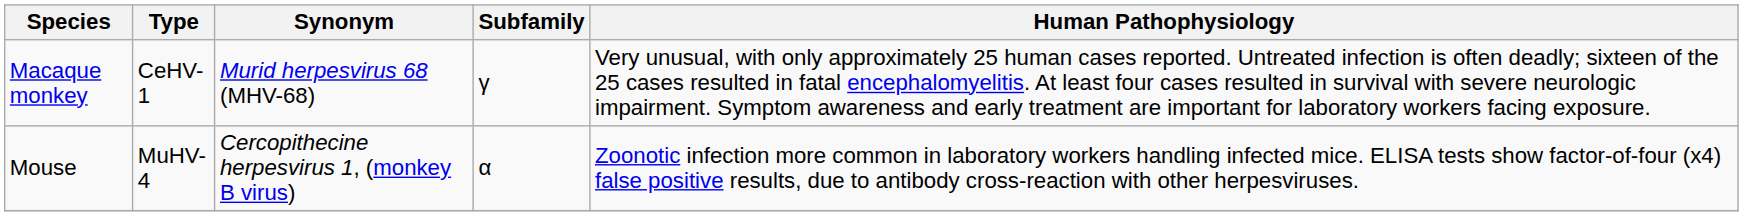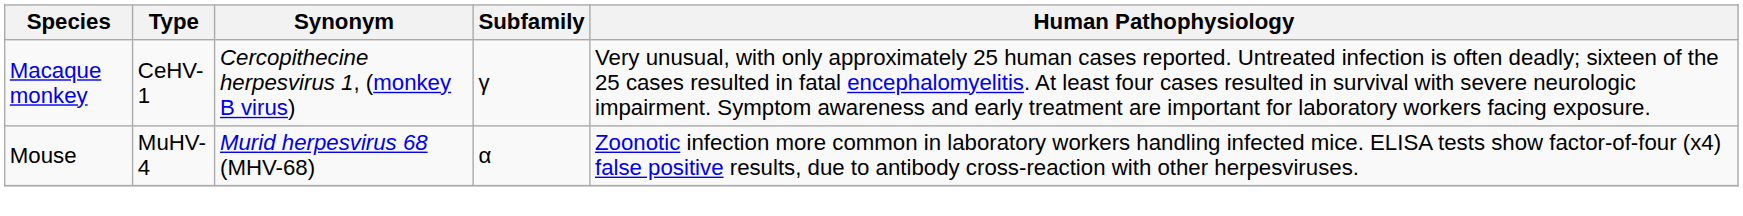Macaque monkey | Synonym: Murid herpesvirus 68 (MHV-68) -> Cercopithecine herpesvirus 1, (monkey B virus)
Mouse | Synonym: Cercopithecine herpesvirus 1, (monkey B virus) -> Murid herpesvirus 68 (MHV-68)
